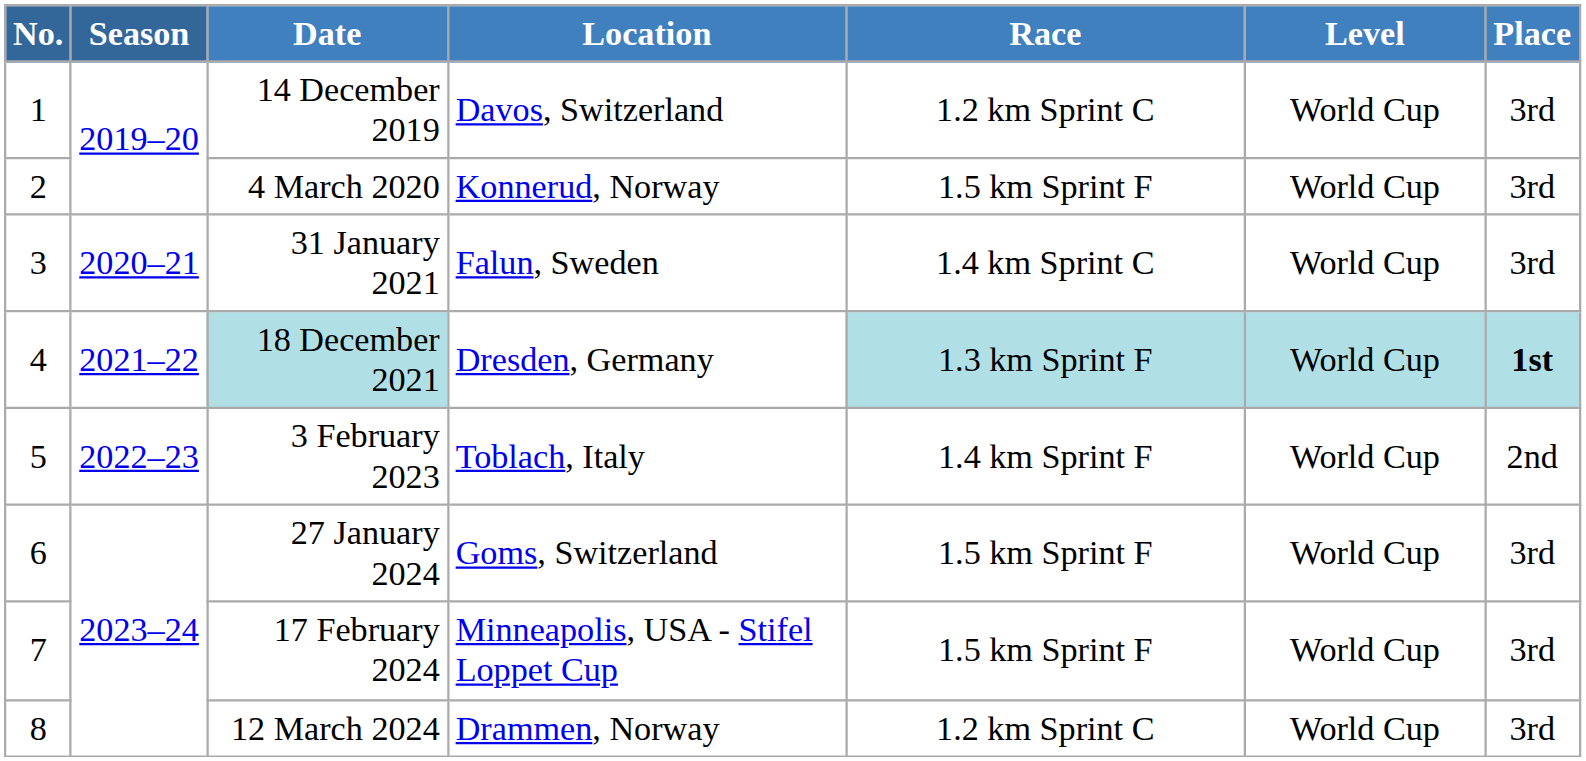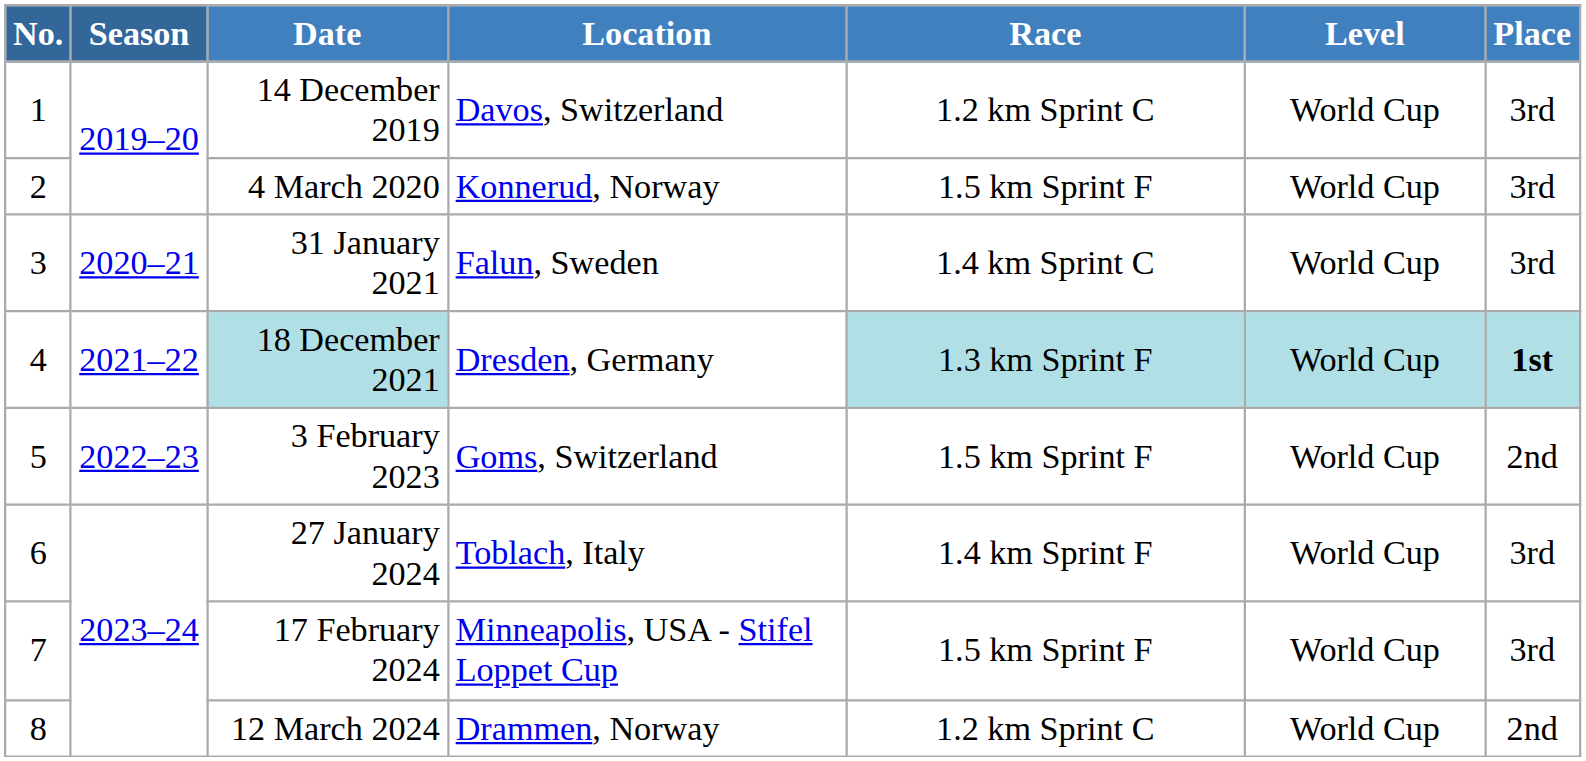3 February 2023 | Location: Toblach, Italy -> Goms, Switzerland
3 February 2023 | Race: 1.4 km Sprint F -> 1.5 km Sprint F
27 January 2024 | Location: Goms, Switzerland -> Toblach, Italy
27 January 2024 | Race: 1.5 km Sprint F -> 1.4 km Sprint F
12 March 2024 | Place: 3rd -> 2nd
